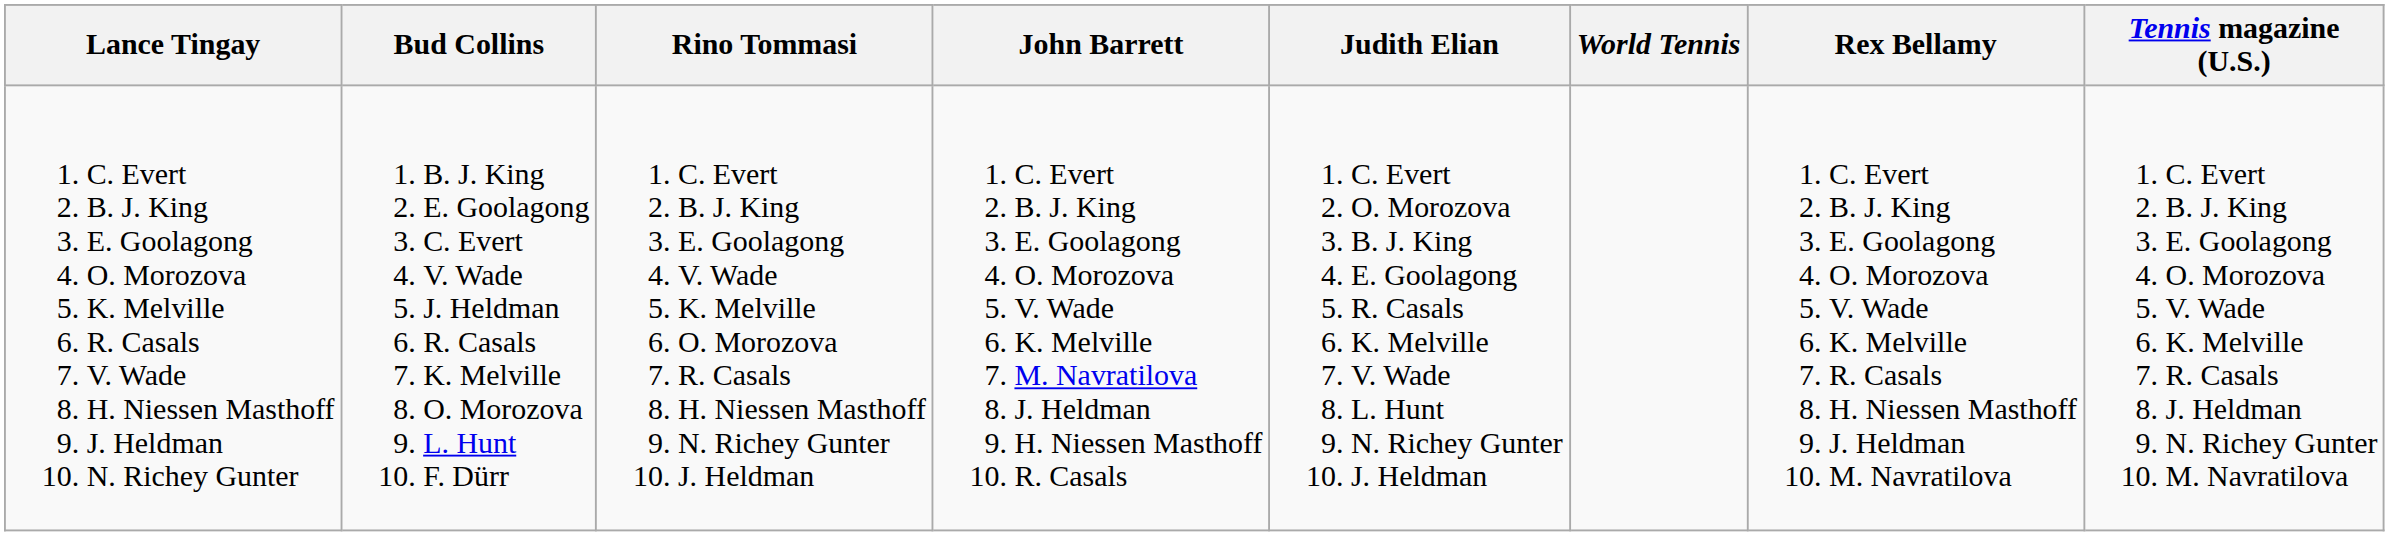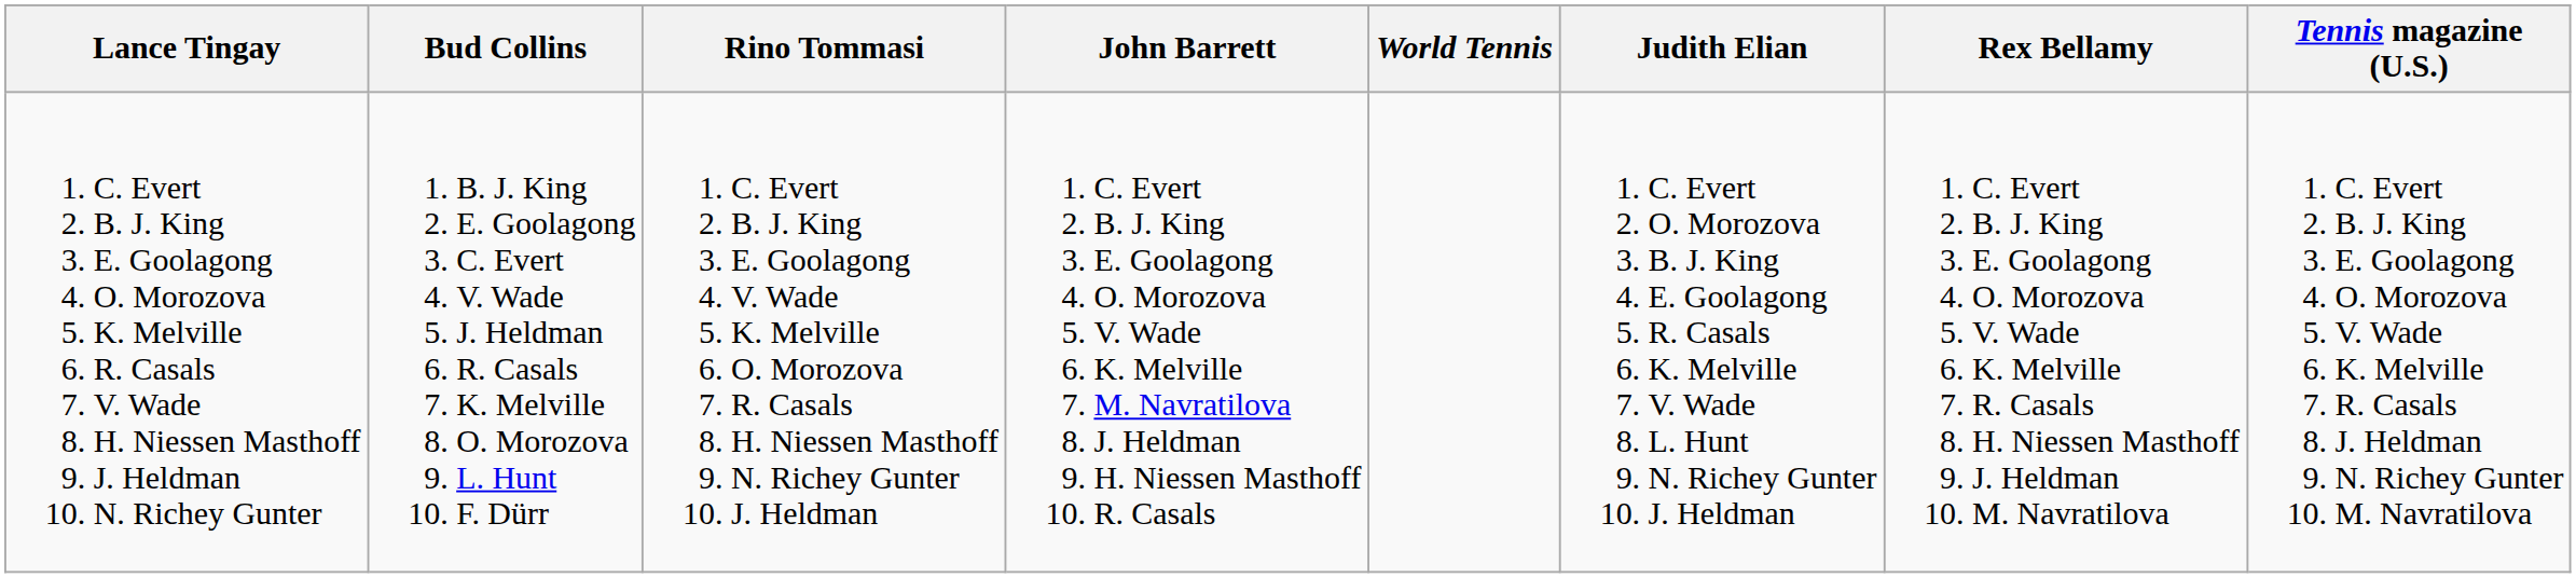columns swapped: World Tennis <-> Judith Elian
